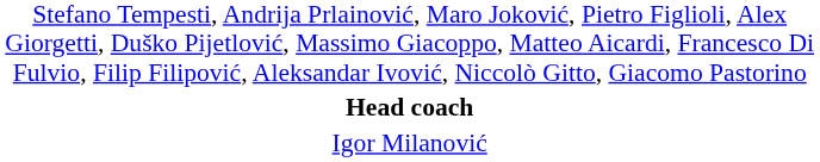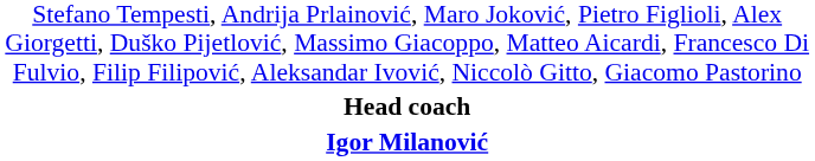row 3 | column 1: normal -> bold
